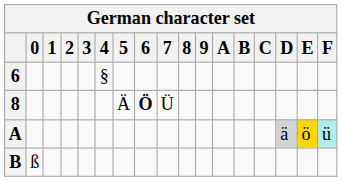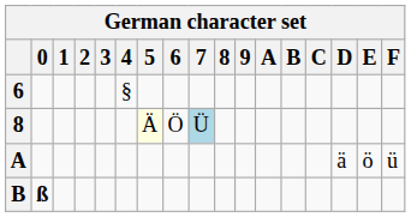row 4 | 5: no background -> lightyellow background
row 4 | 6: bold -> normal
row 4 | 7: no background -> lightblue background
row 5 | D: lightgrey background -> no background
row 5 | E: gold background -> no background
row 5 | F: paleturquoise background -> no background
row 6 | 0: normal -> bold
